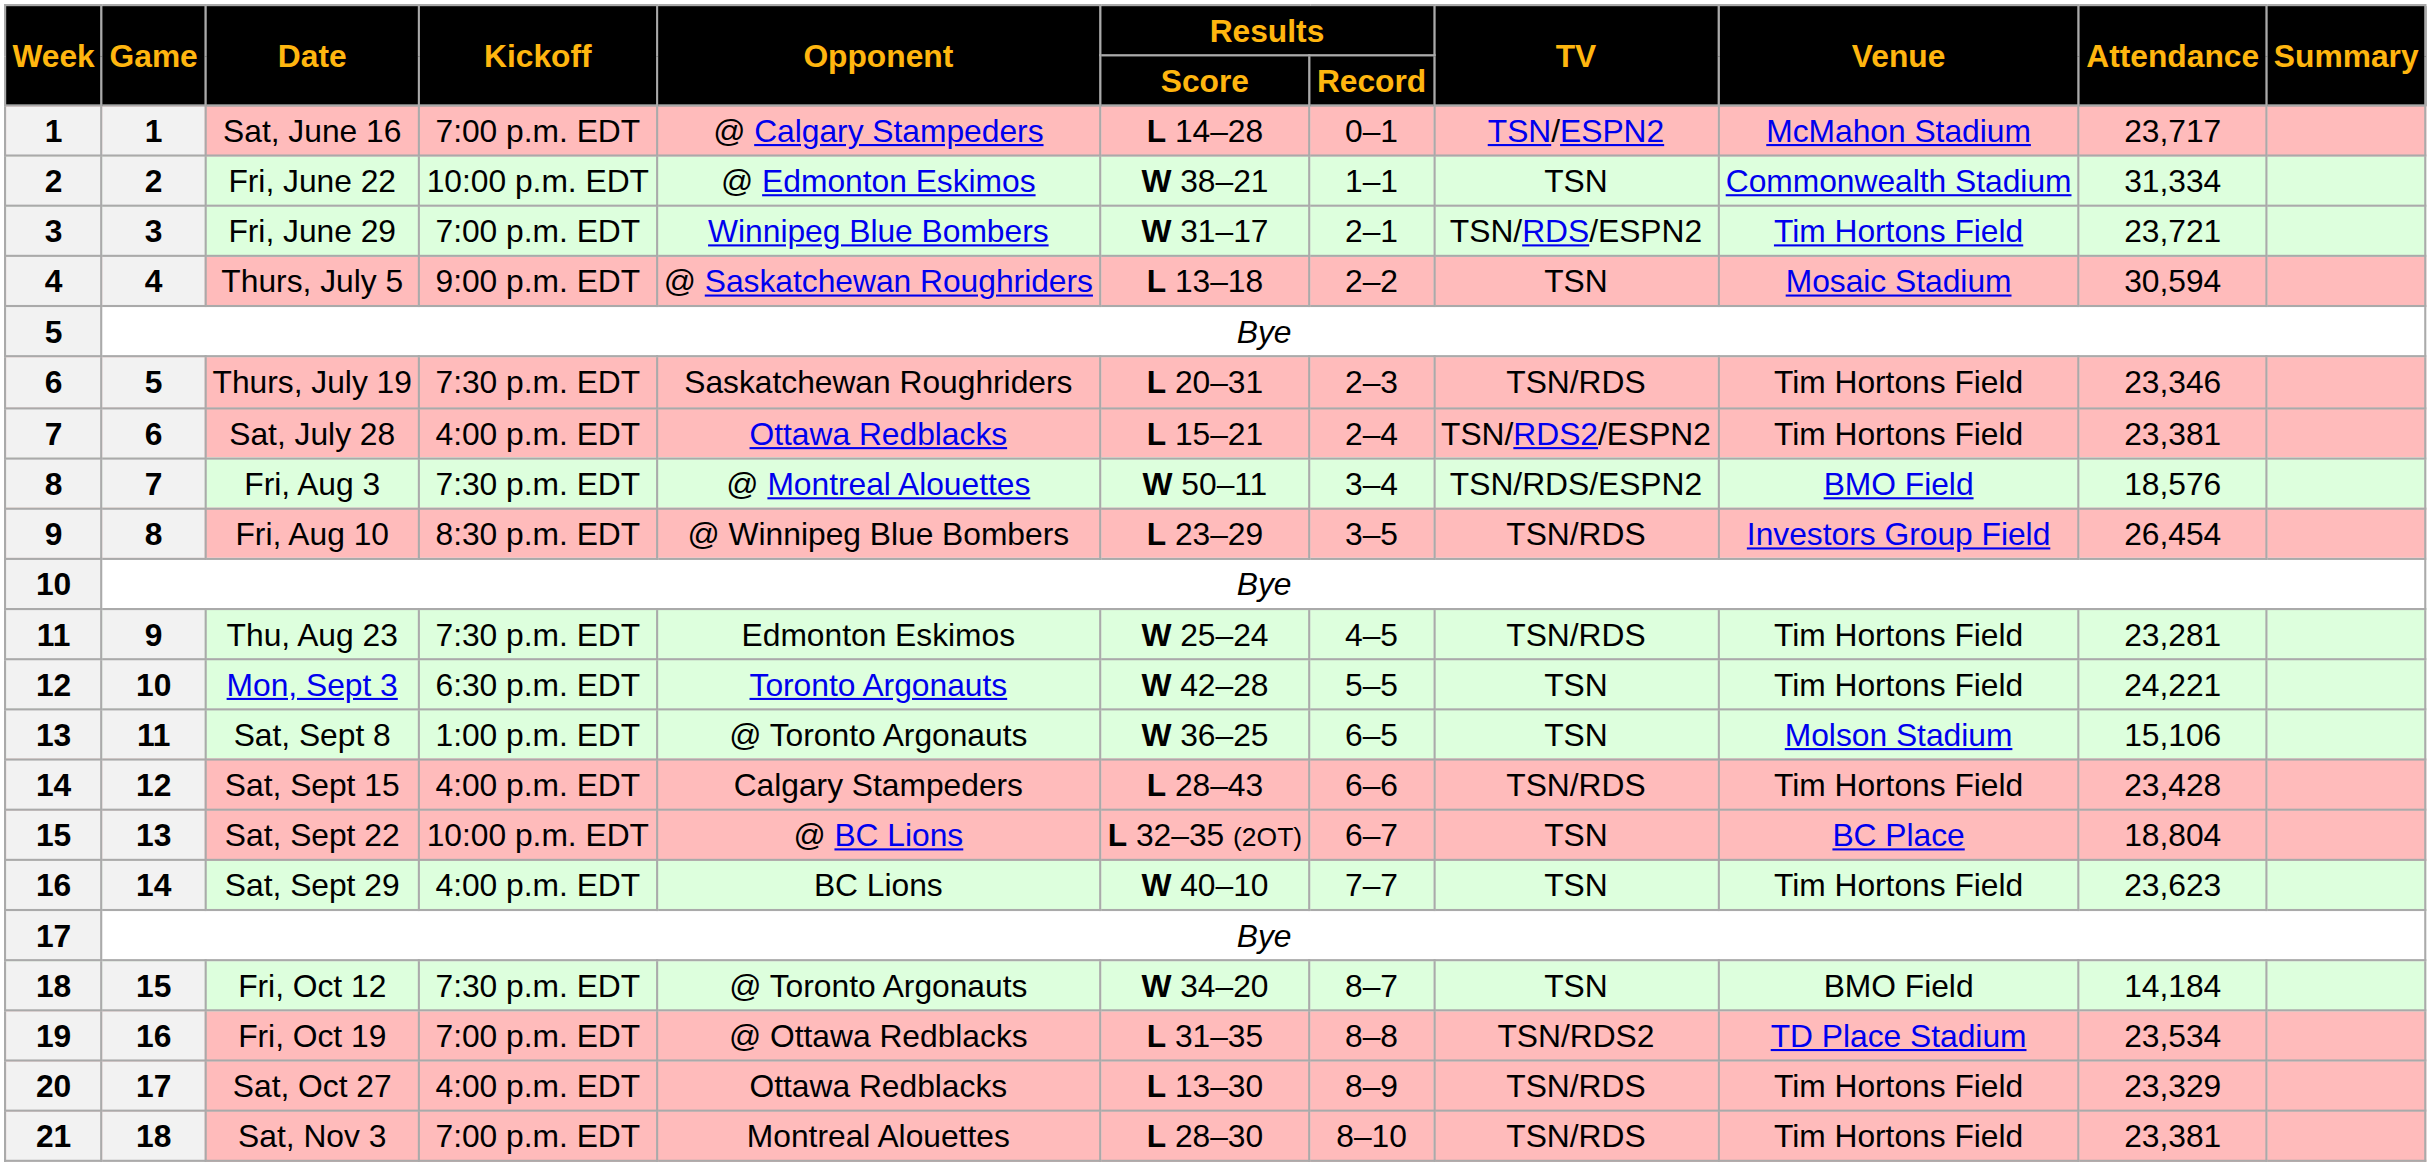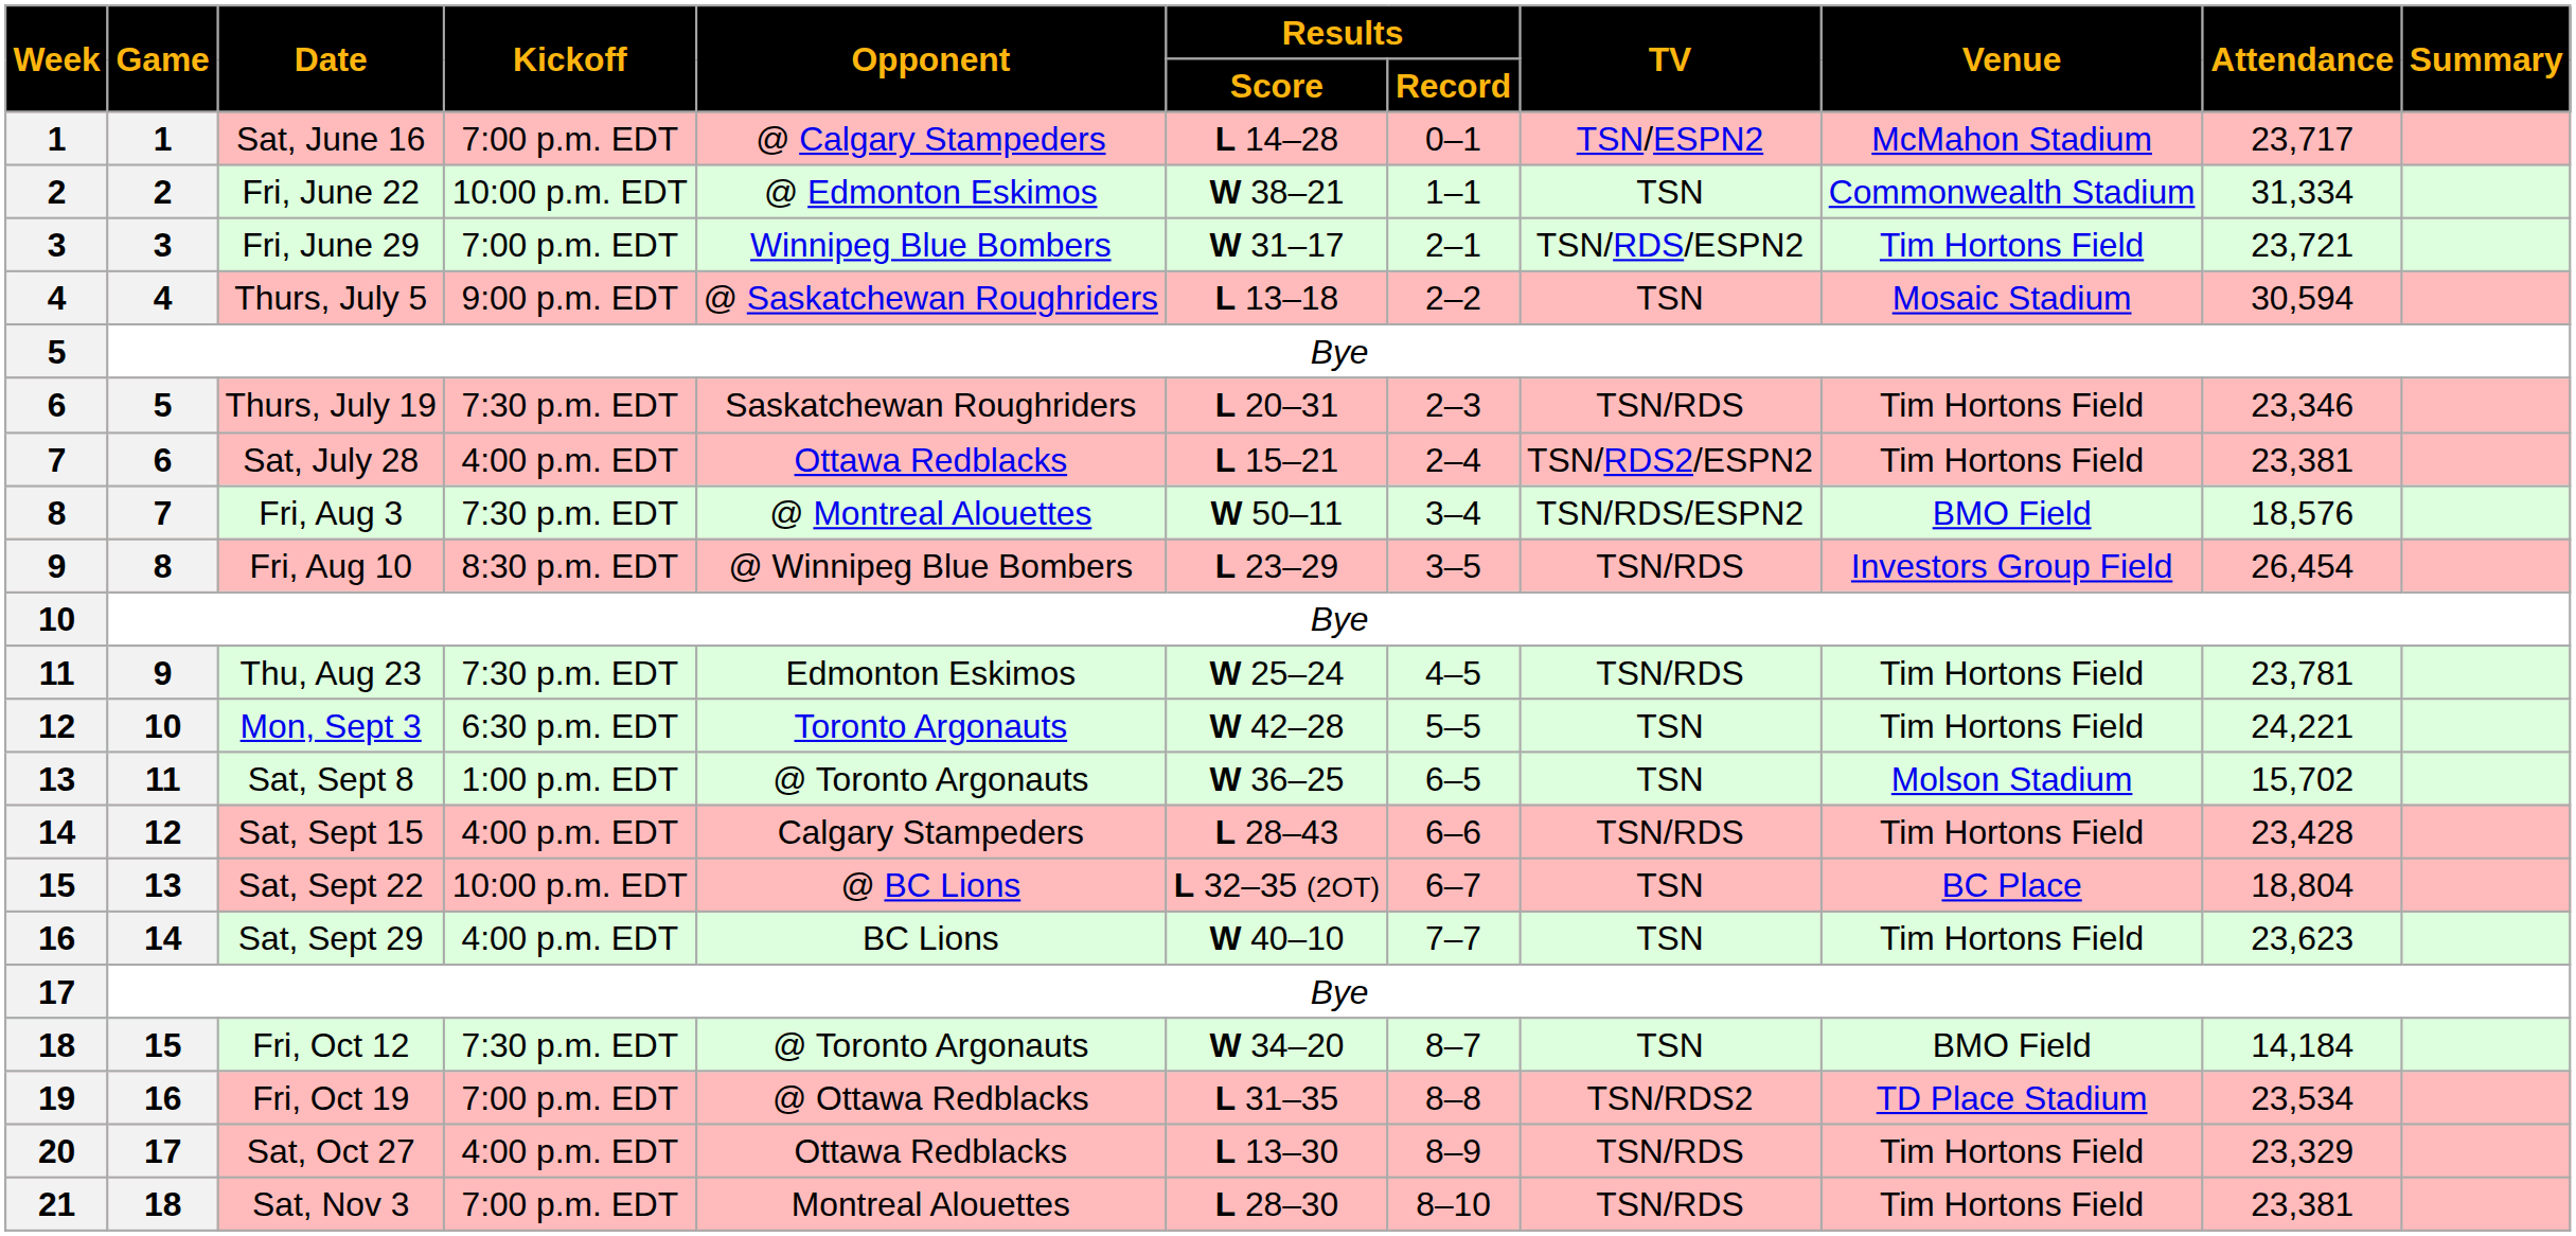Thu, Aug 23 | Attendance: 23,281 -> 23,781
Sat, Sept 8 | Attendance: 15,106 -> 15,702
